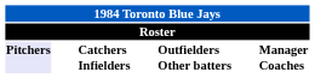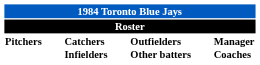Pitchers | column 1: lavender background -> no background
